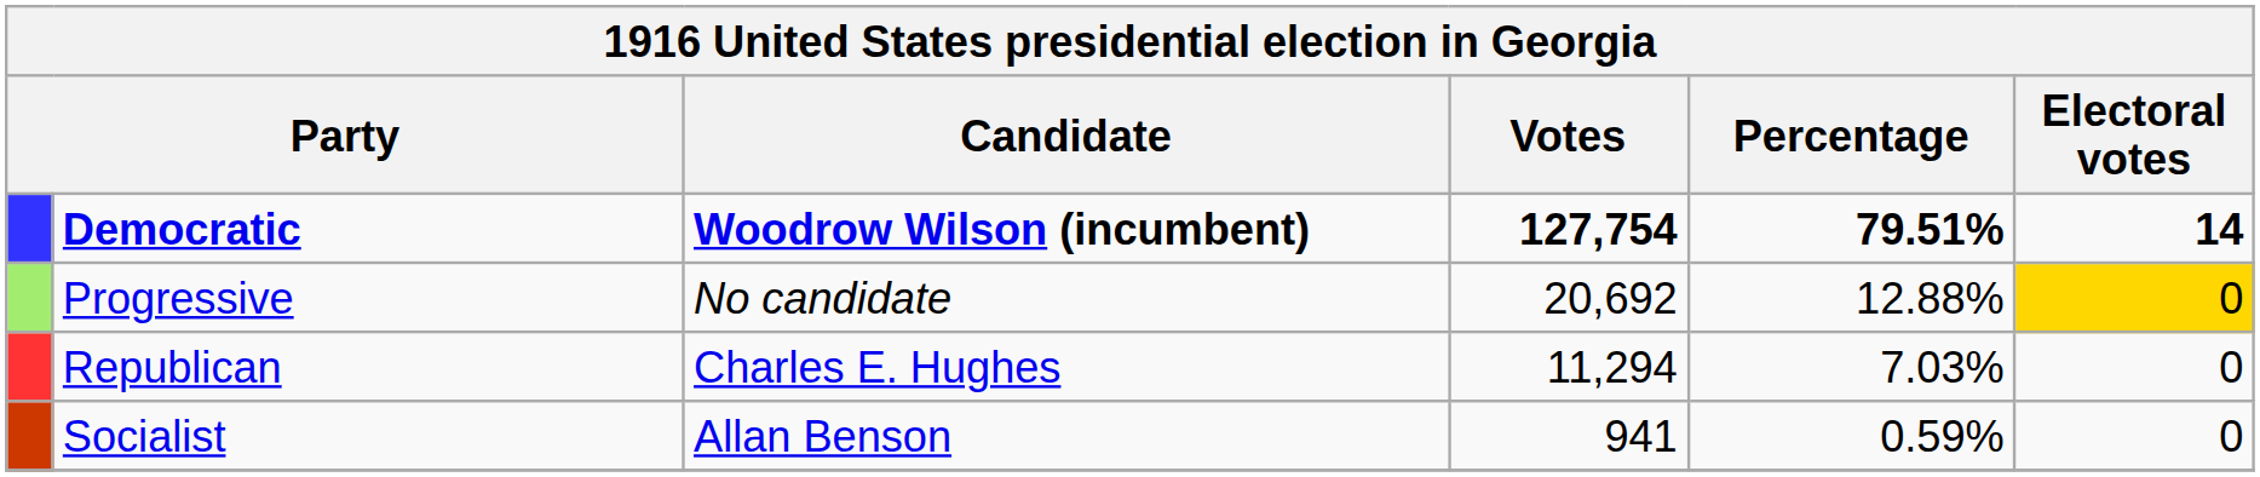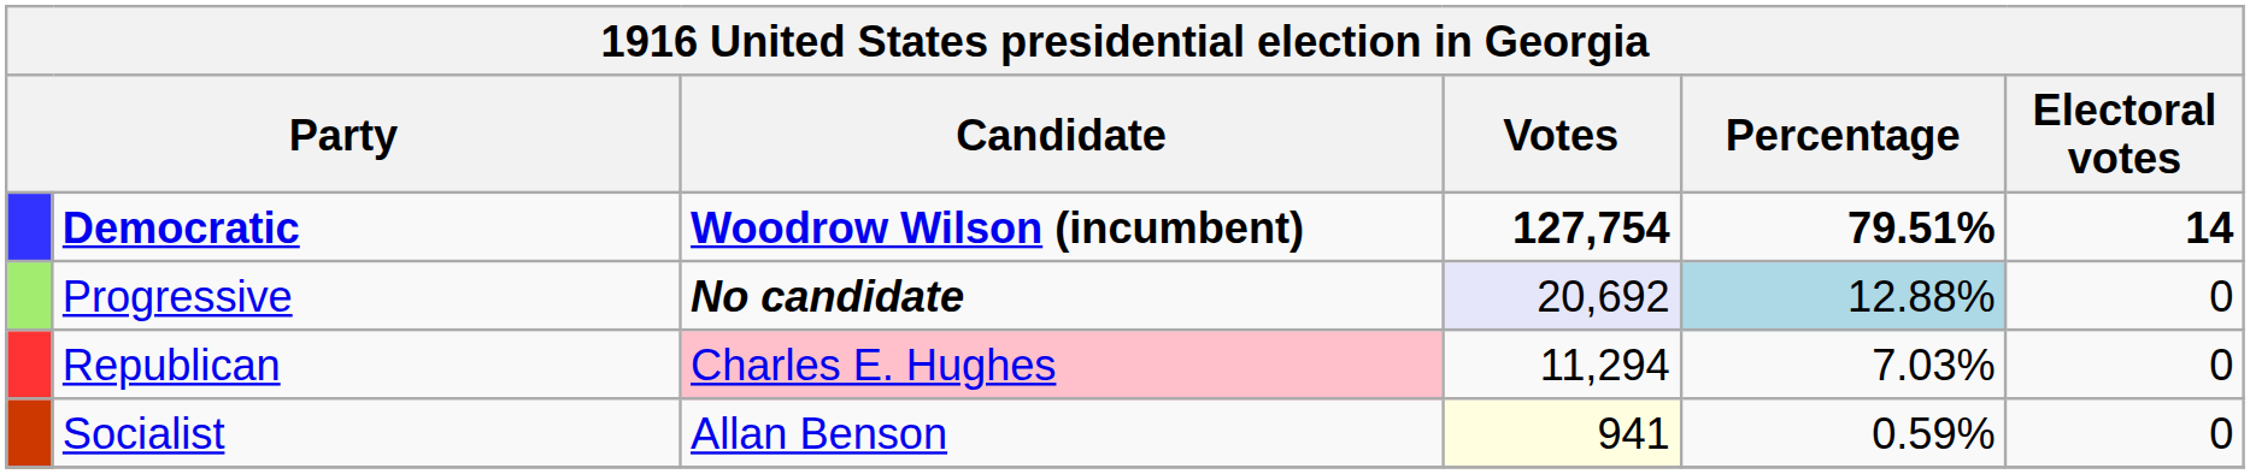Progressive | Candidate: normal -> bold
Progressive | Votes: no background -> lavender background
Progressive | Percentage: no background -> lightblue background
Progressive | Electoral votes: gold background -> no background
Republican | Candidate: no background -> pink background
Socialist | Votes: no background -> lightyellow background
